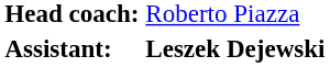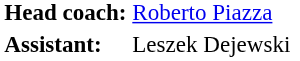Assistant: | column 2: bold -> normal
